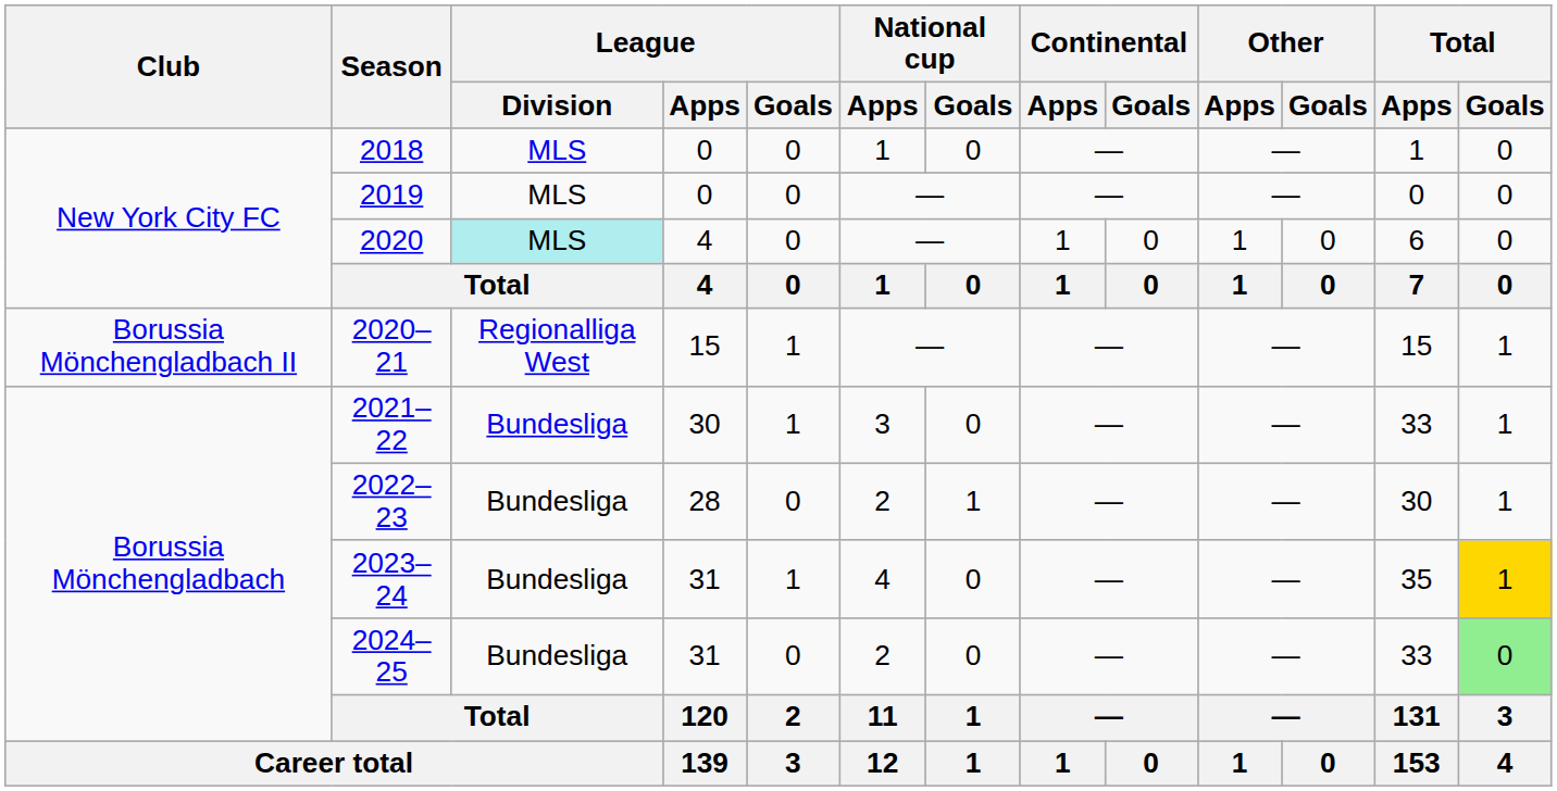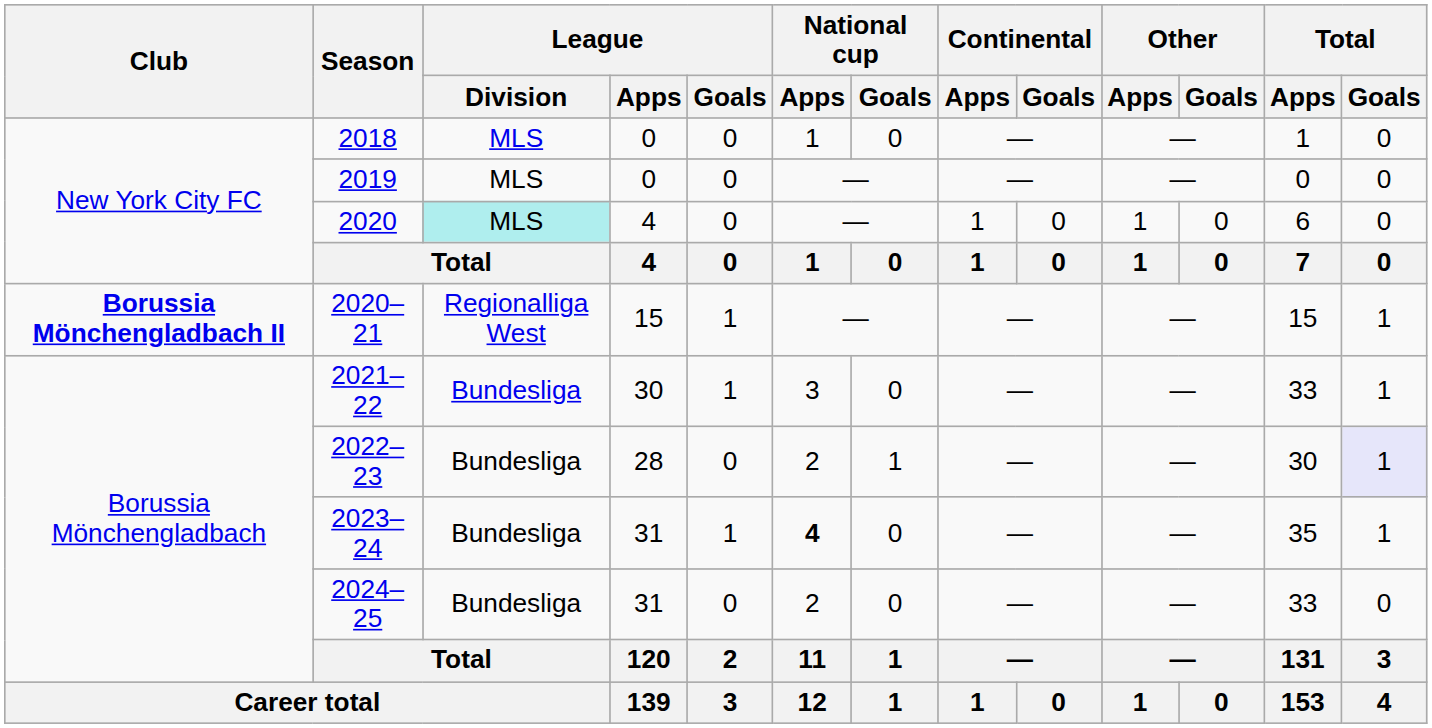2020–21 | Club: normal -> bold
2022–23 | Total / Goals: no background -> lavender background
2023–24 | National cup / Apps: normal -> bold
2023–24 | Total / Goals: gold background -> no background
2024–25 | Total / Goals: lightgreen background -> no background
